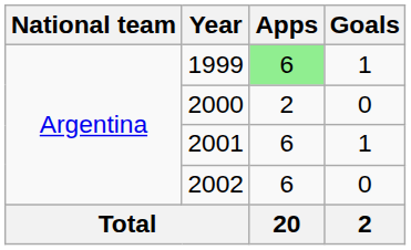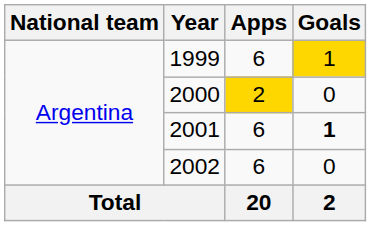1999 | Apps: lightgreen background -> no background
1999 | Goals: no background -> gold background
2000 | Apps: no background -> gold background
2001 | Goals: normal -> bold
